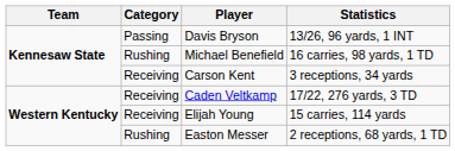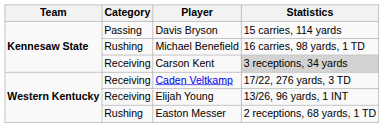Davis Bryson | Statistics: 13/26, 96 yards, 1 INT -> 15 carries, 114 yards
Carson Kent | Statistics: no background -> lightgrey background
Elijah Young | Statistics: 15 carries, 114 yards -> 13/26, 96 yards, 1 INT
